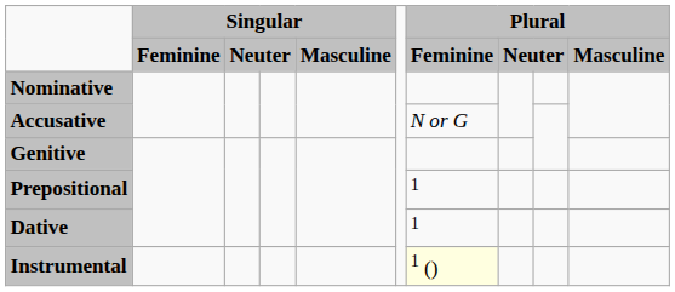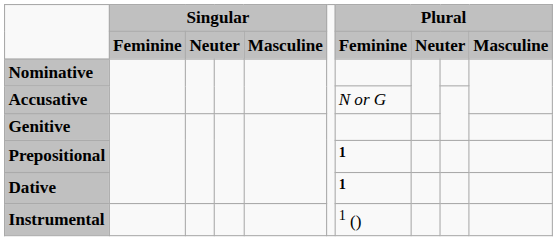Prepositional | column 7: normal -> bold
Dative | column 7: normal -> bold
Instrumental | column 7: lightyellow background -> no background
